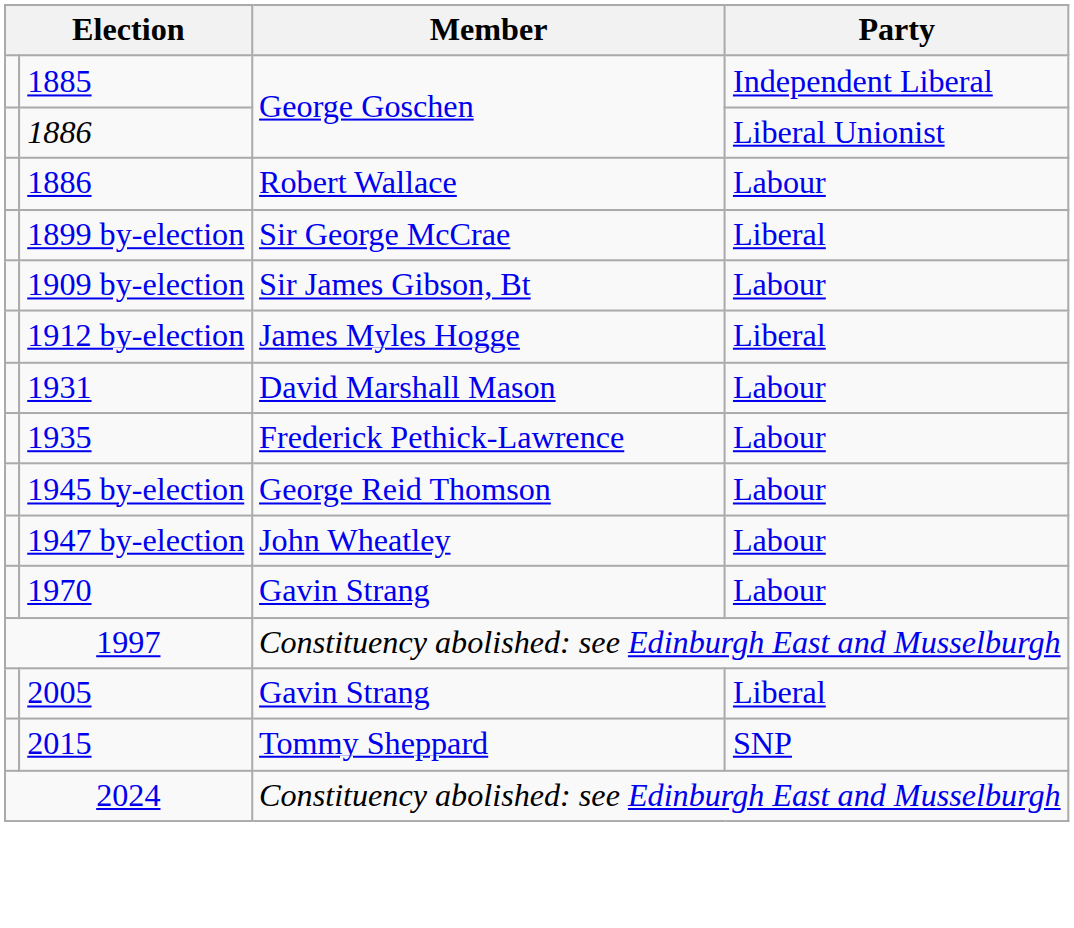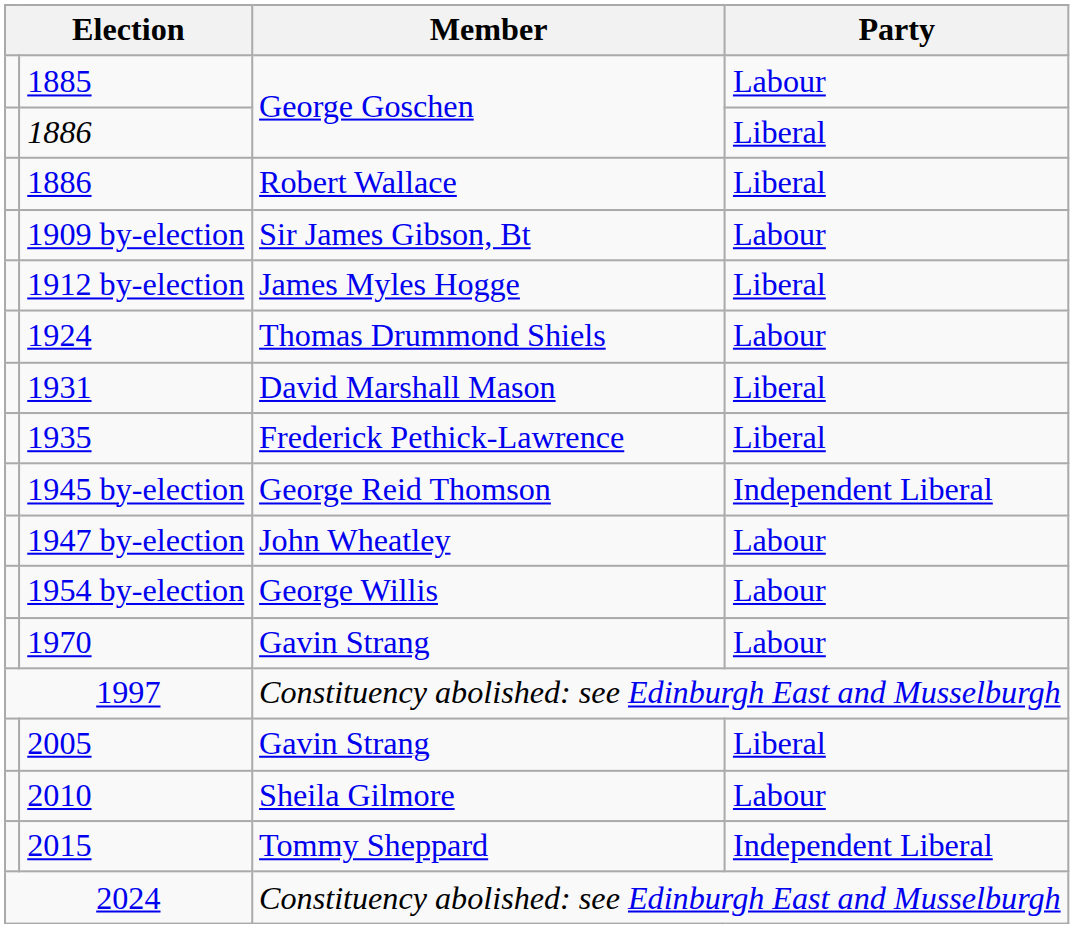1885 | Party: Independent Liberal -> Labour
1886 / George Goschen | Party: Liberal Unionist -> Liberal
1886 / Robert Wallace | Party: Labour -> Liberal
- row: 1899 by-election | Sir George McCrae | Liberal
+ row: 1924 | Thomas Drummond Shiels | Labour
1931 | Party: Labour -> Liberal
1935 | Party: Labour -> Liberal
1945 by-election | Party: Labour -> Independent Liberal
+ row: 1954 by-election | George Willis | Labour
+ row: 2010 | Sheila Gilmore | Labour
2015 | Party: SNP -> Independent Liberal
